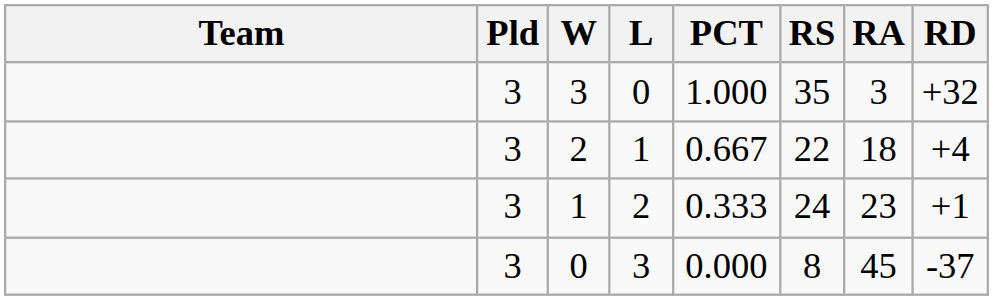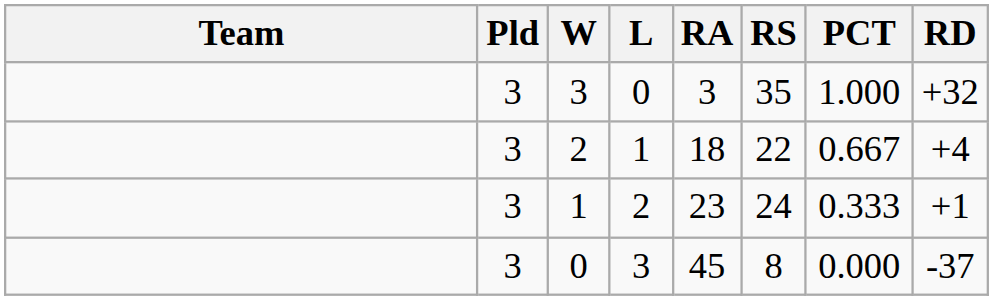columns swapped: PCT <-> RA
